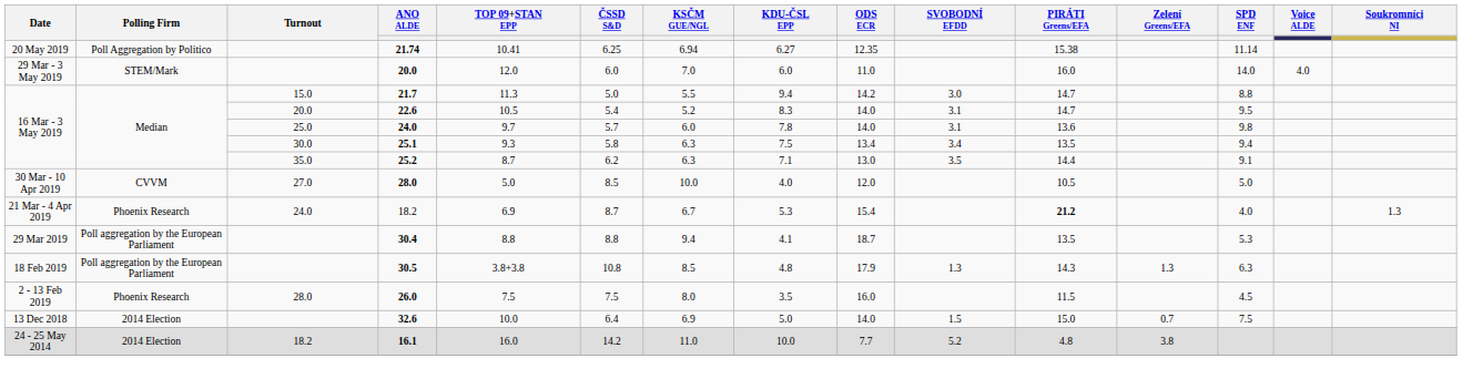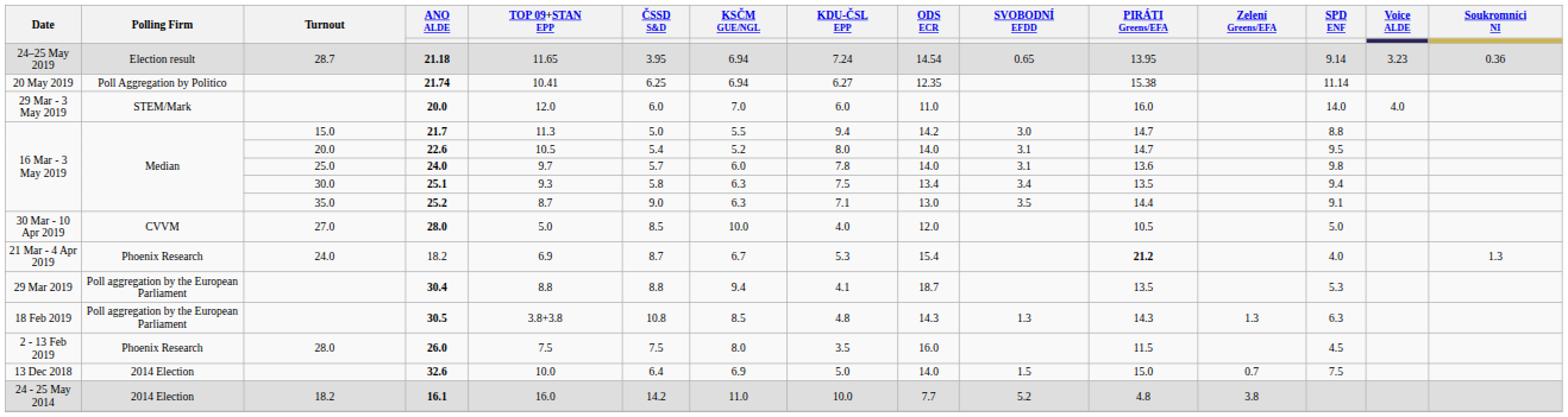+ row: 24–25 May 2019 | Election result | 28.7 | 21.18 | 11.65 | 3.95 | 6.94 | 7.24 | 14.54 | 0.65 | 13.95 | 9.14 | 3.23 | 0.36
22.6 | KDU-ČSL EPP: 8.3 -> 8.0
25.2 | ČSSD S&D: 6.2 -> 9.0
30.5 | ODS ECR: 17.9 -> 14.3
